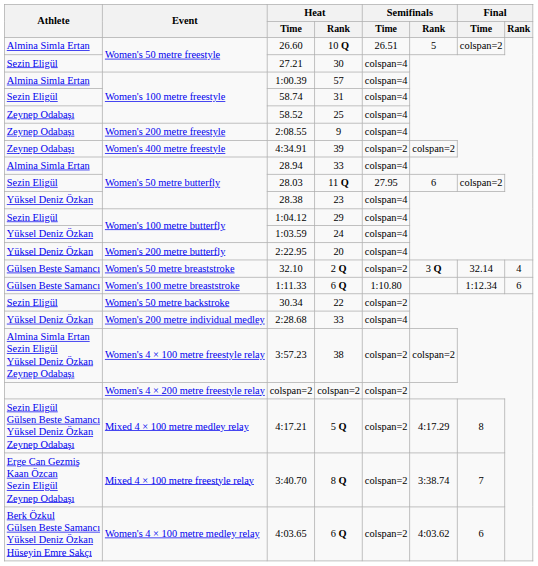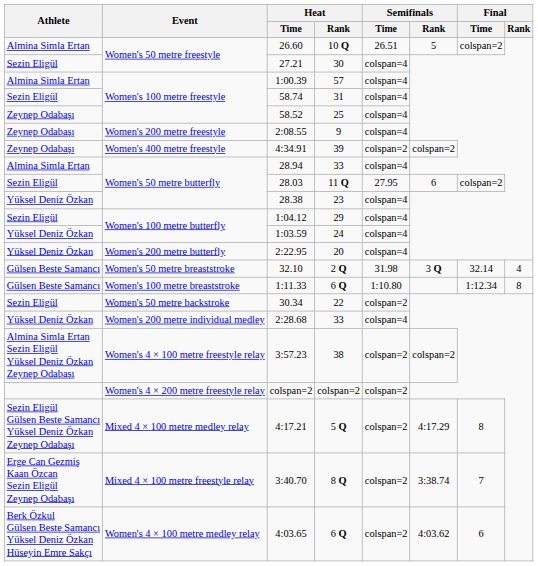32.10 | Semifinals / Time: colspan=2 -> 31.98
1:11.33 | Final / Rank: 6 -> 8
